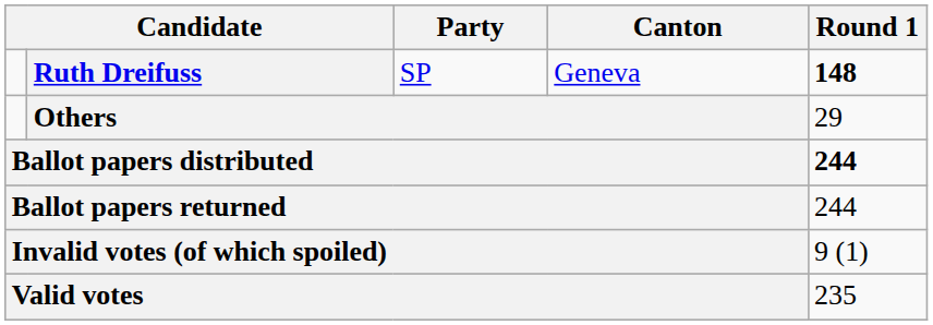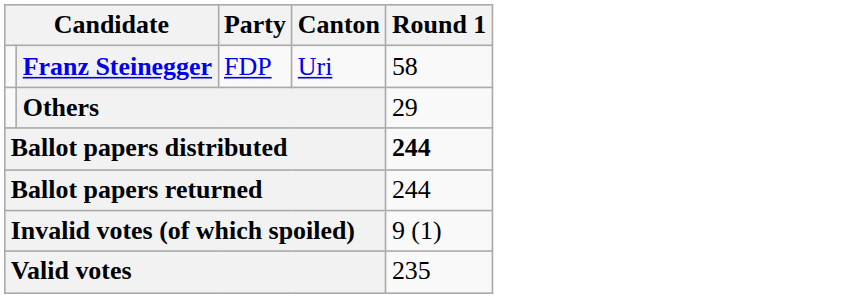- row: Ruth Dreifuss | SP | Geneva | 148
+ row: Franz Steinegger | FDP | Uri | 58
